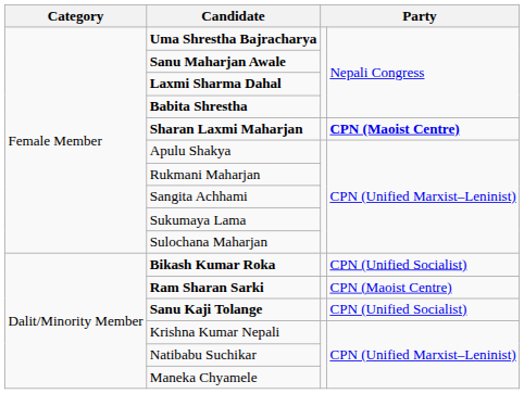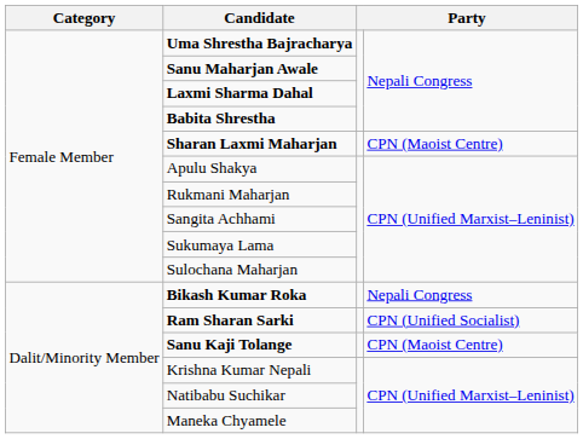Sharan Laxmi Maharjan | column 4: bold -> normal
Bikash Kumar Roka | column 4: CPN (Unified Socialist) -> Nepali Congress
Ram Sharan Sarki | column 4: CPN (Maoist Centre) -> CPN (Unified Socialist)
Sanu Kaji Tolange | column 4: CPN (Unified Socialist) -> CPN (Maoist Centre)
